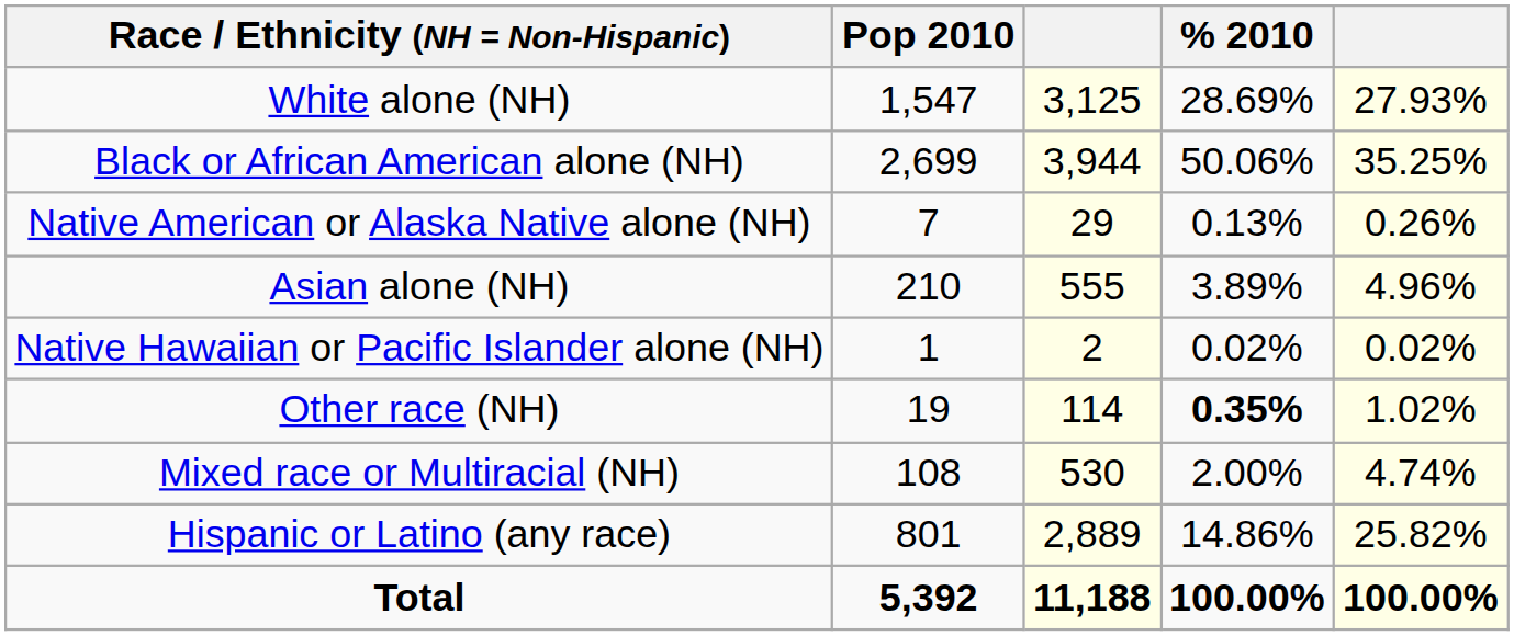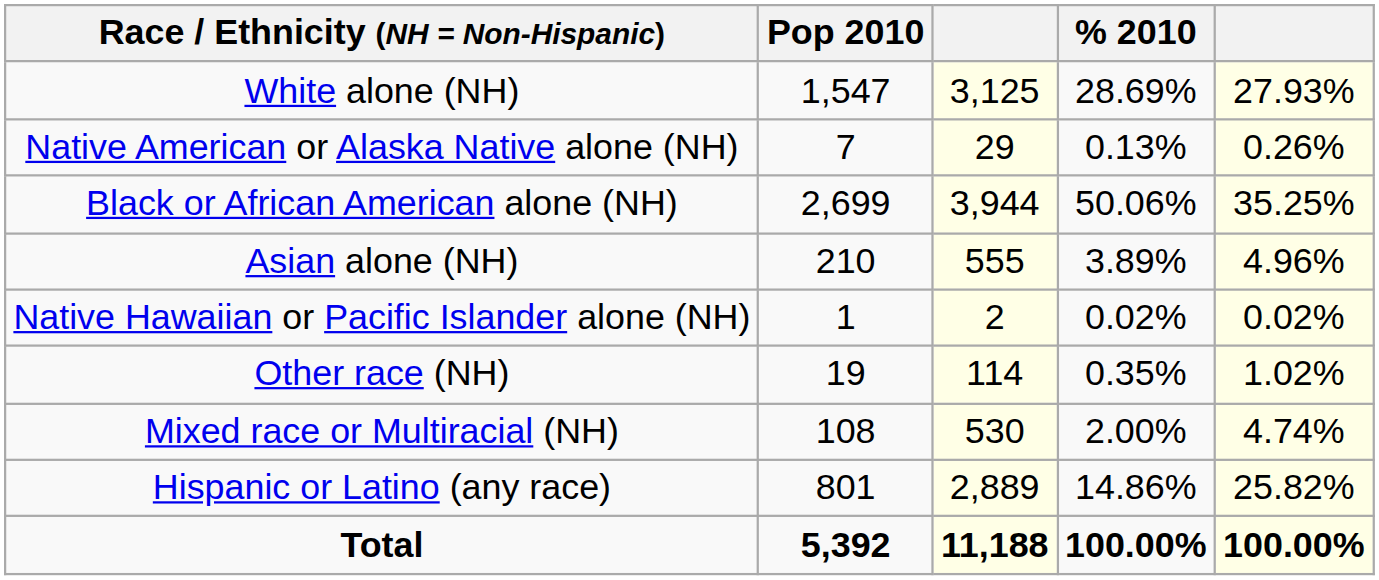rows swapped: Black or African American alone (NH) <-> Native American or Alaska Native alone (NH)
Other race (NH) | % 2010: bold -> normal
